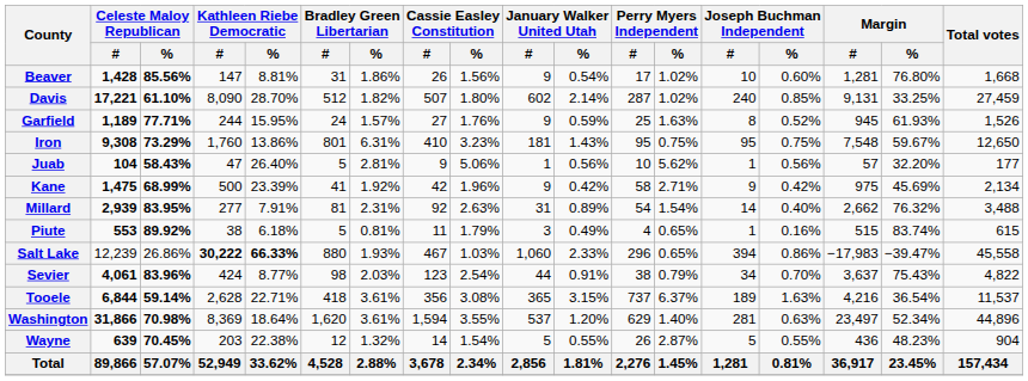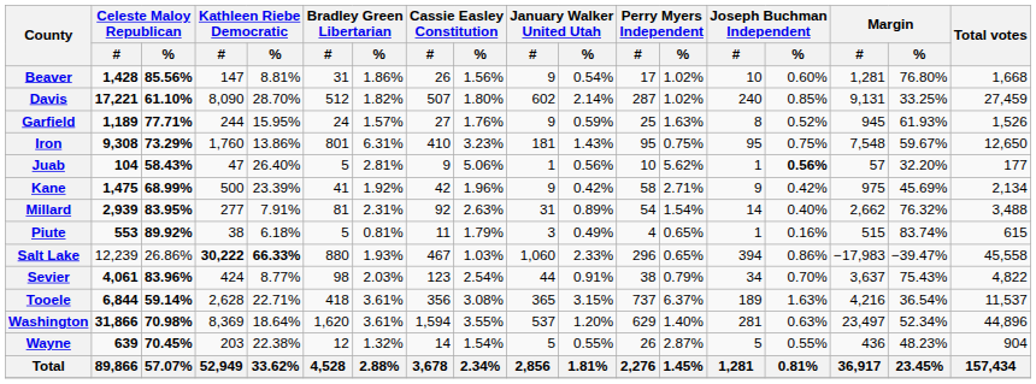Juab | Joseph Buchman Independent / %: normal -> bold
